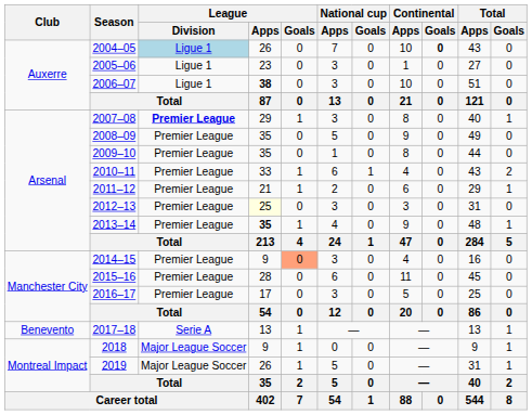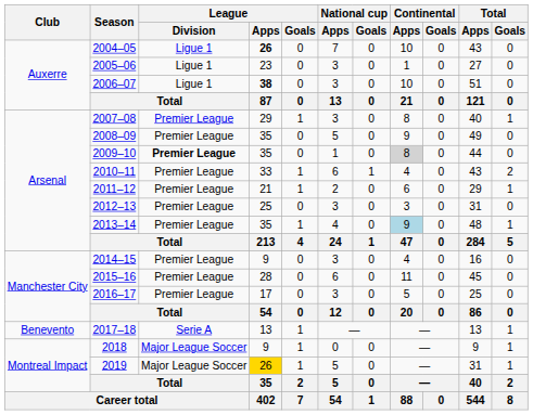2004–05 | League / Division: lightblue background -> no background
2004–05 | League / Apps: normal -> bold
2004–05 | Continental / Goals: bold -> normal
2007–08 | League / Division: bold -> normal
2009–10 | League / Division: normal -> bold
2009–10 | Continental / Apps: no background -> lightgrey background
2012–13 | League / Apps: lightyellow background -> no background
2013–14 | League / Apps: bold -> normal
2013–14 | Continental / Apps: no background -> lightblue background
2014–15 | League / Goals: lightsalmon background -> no background
2019 | League / Apps: no background -> gold background
